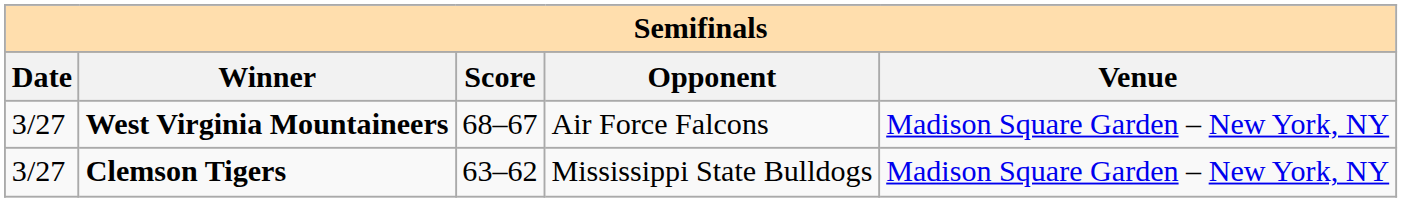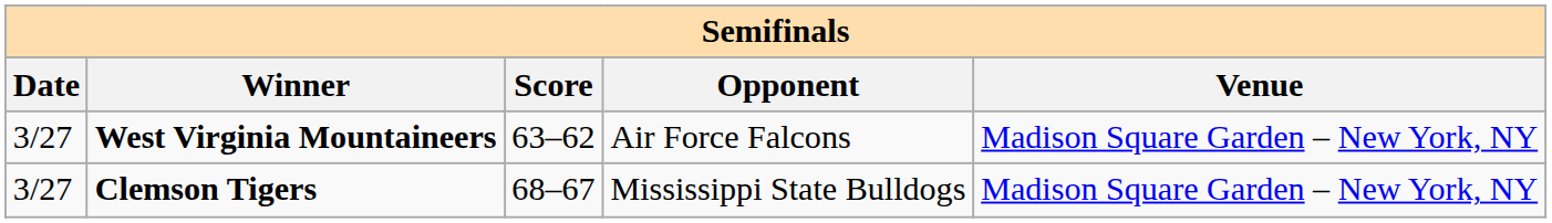West Virginia Mountaineers | Score: 68–67 -> 63–62
Clemson Tigers | Score: 63–62 -> 68–67
